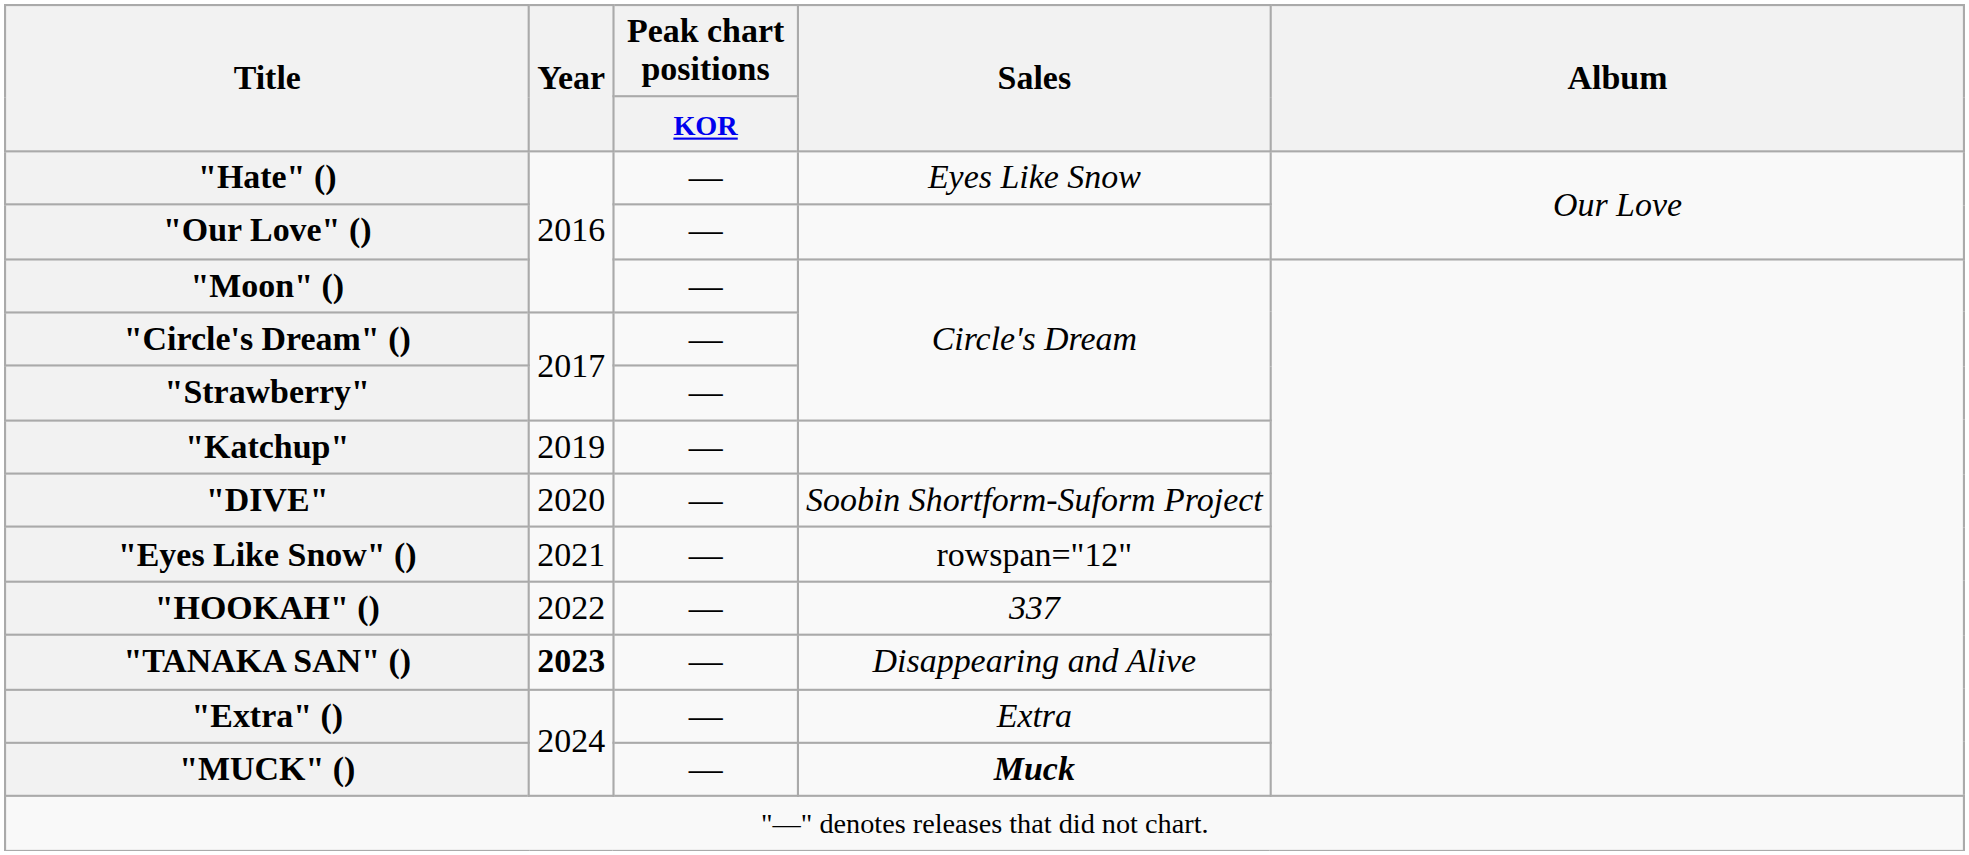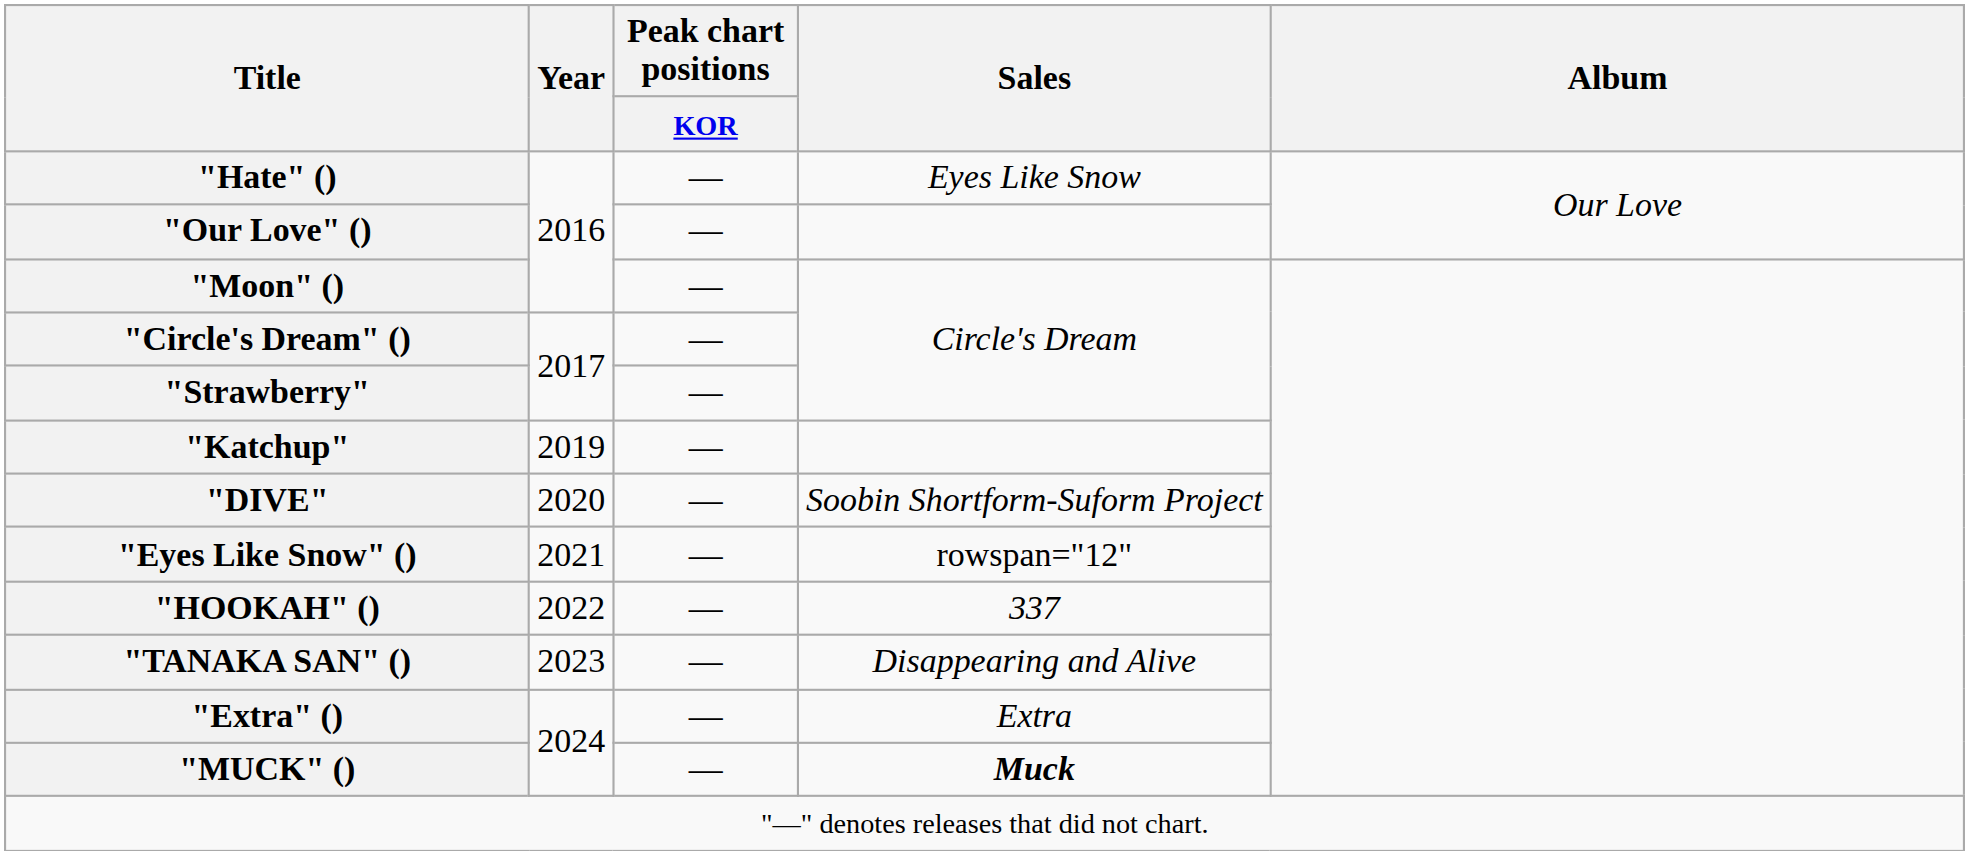"TANAKA SAN" () | Year: bold -> normal
